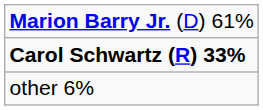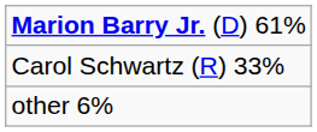row 2 | column 1: bold -> normal
